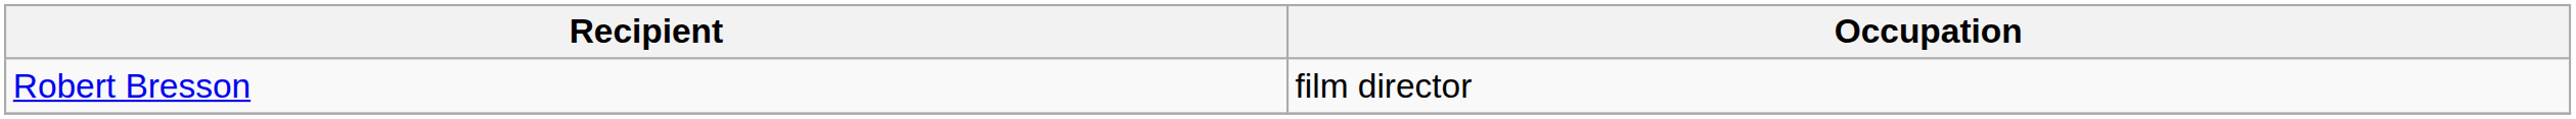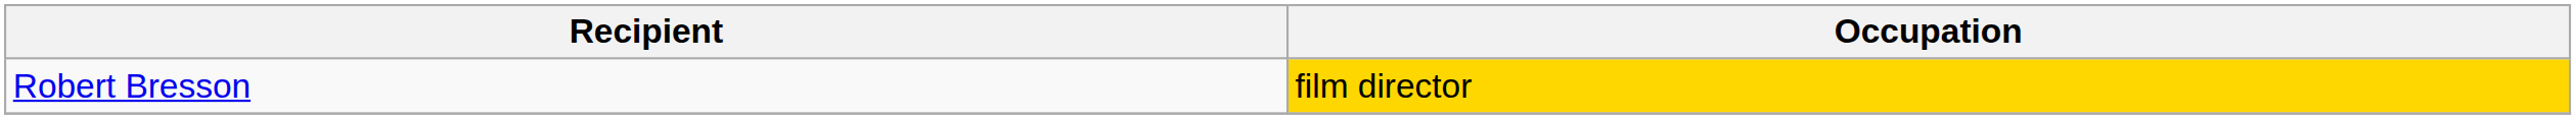Robert Bresson | Occupation: no background -> gold background
